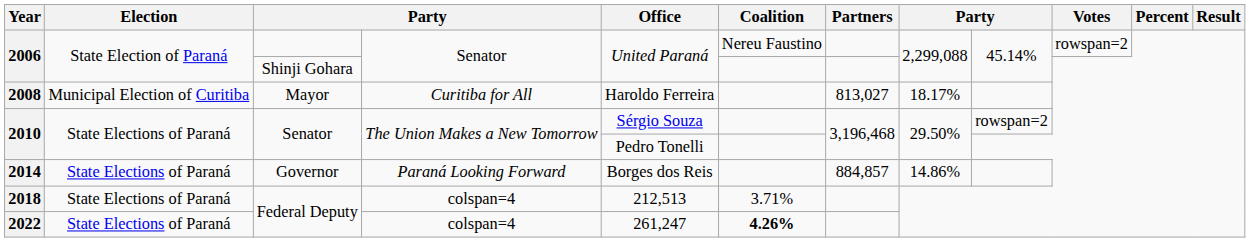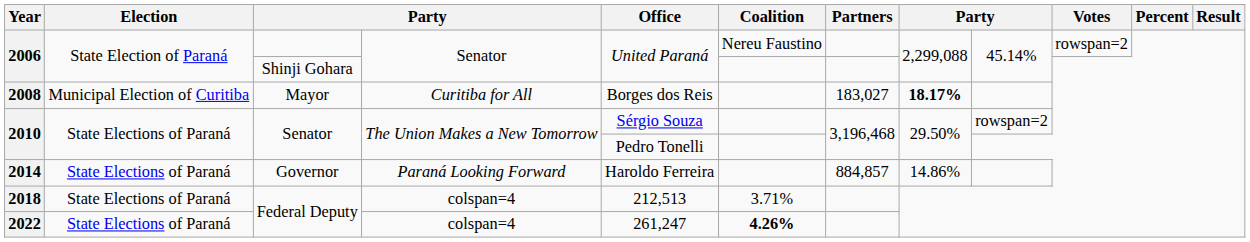2008 | Office: Haroldo Ferreira -> Borges dos Reis
2008 | Partners: 813,027 -> 183,027
2008 | column 8: normal -> bold
2014 | Office: Borges dos Reis -> Haroldo Ferreira
